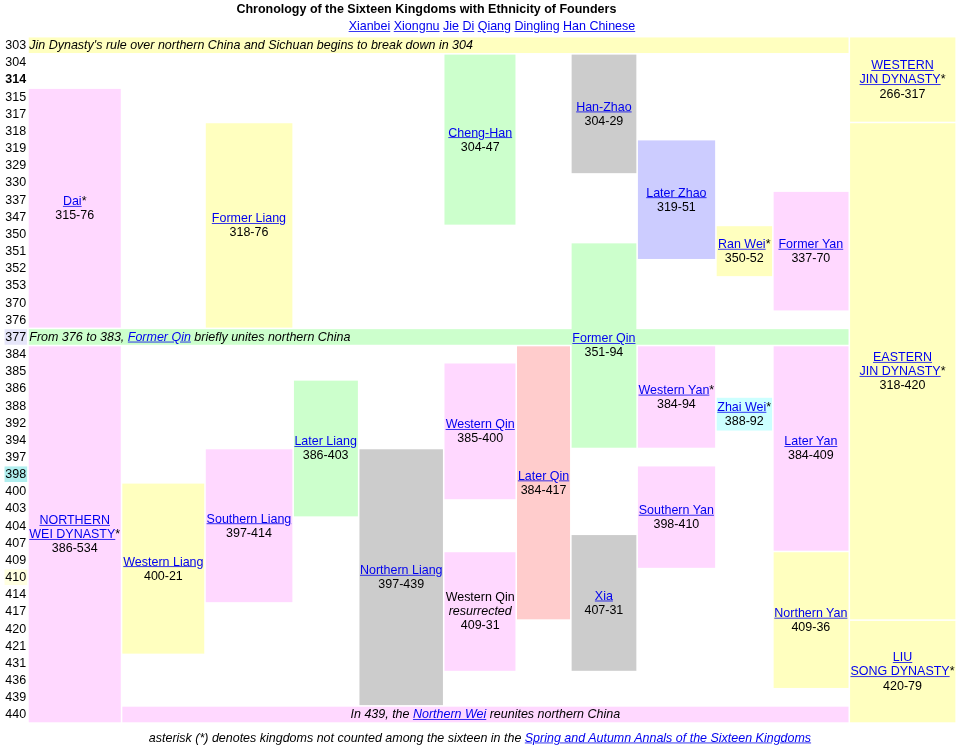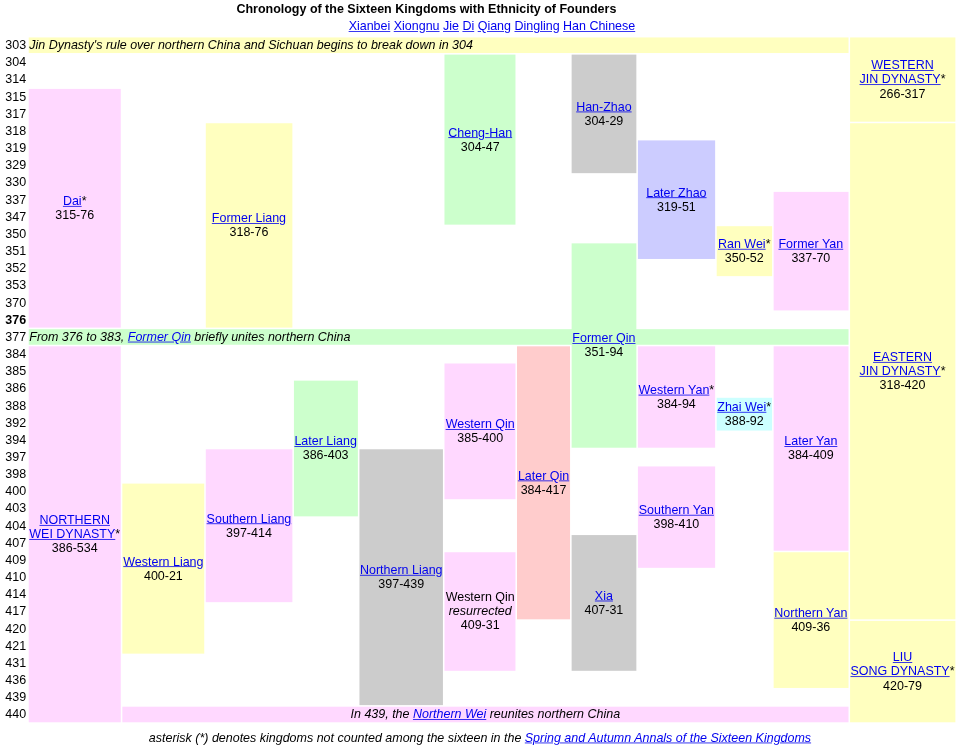314 | column 1: bold -> normal
376 | column 1: normal -> bold
377 | column 1: lavender background -> no background
398 | column 1: paleturquoise background -> no background
410 | column 1: lightyellow background -> no background
